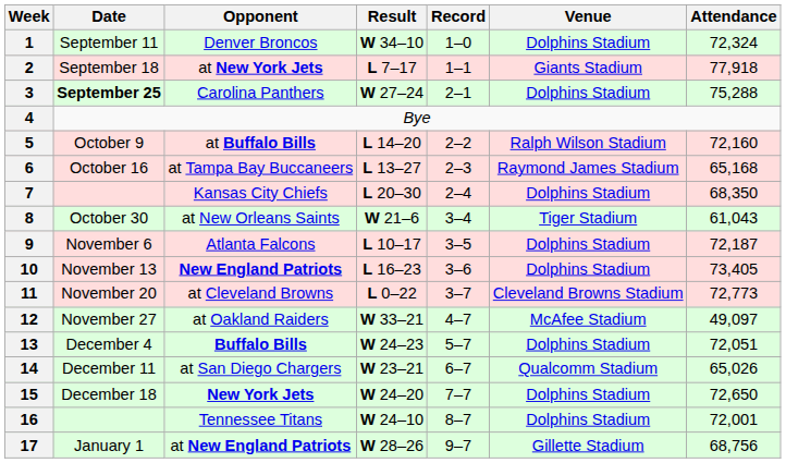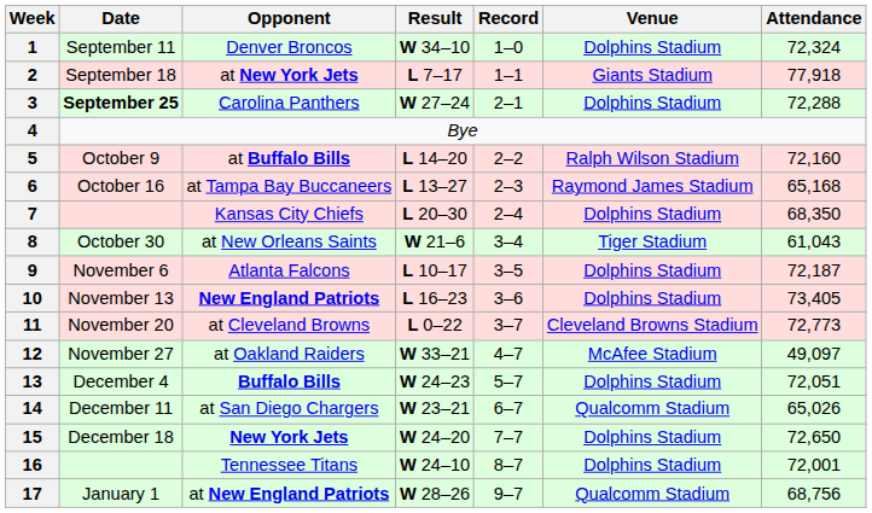3 | Attendance: 75,288 -> 72,288
17 | Venue: Gillette Stadium -> Qualcomm Stadium
